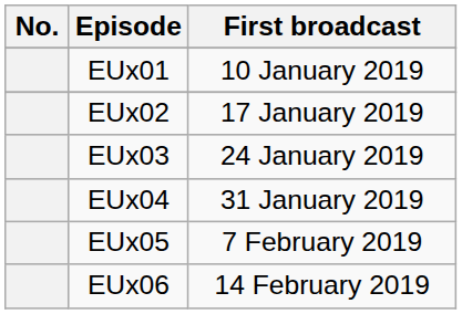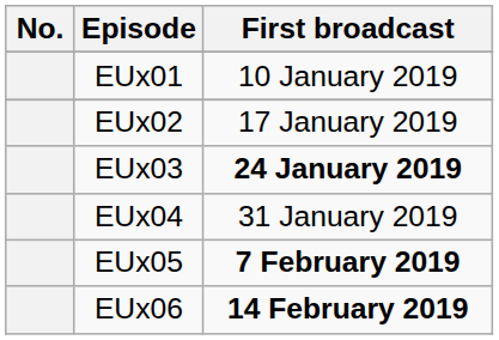EUx03 | First broadcast: normal -> bold
EUx05 | First broadcast: normal -> bold
EUx06 | First broadcast: normal -> bold
